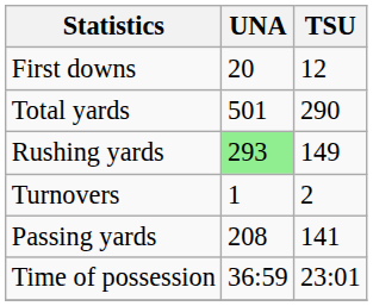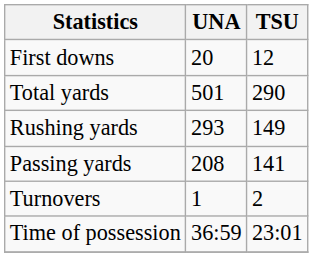Rushing yards | UNA: lightgreen background -> no background
rows swapped: Passing yards <-> Turnovers
